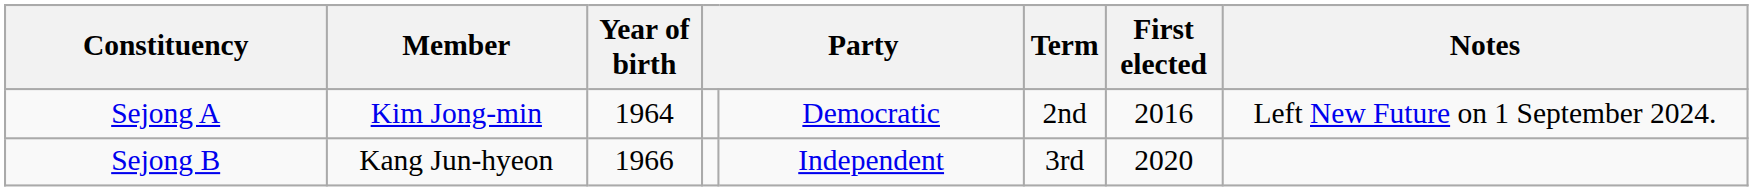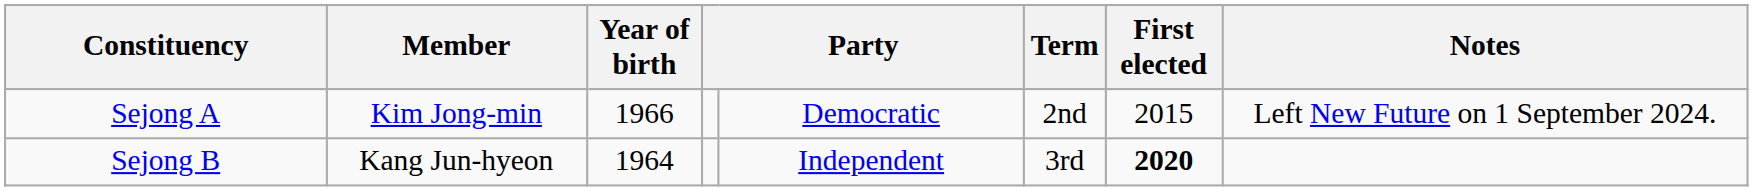Sejong A | Year of birth: 1964 -> 1966
Sejong A | First elected: 2016 -> 2015
Sejong B | Year of birth: 1966 -> 1964
Sejong B | First elected: normal -> bold
